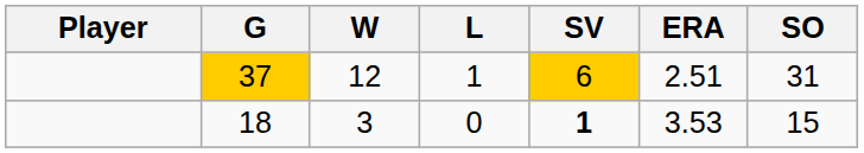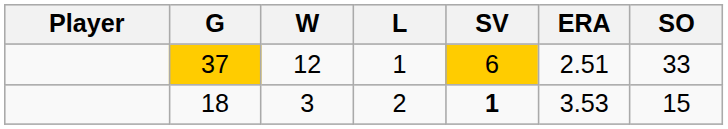37 | SO: 31 -> 33
18 | L: 0 -> 2
